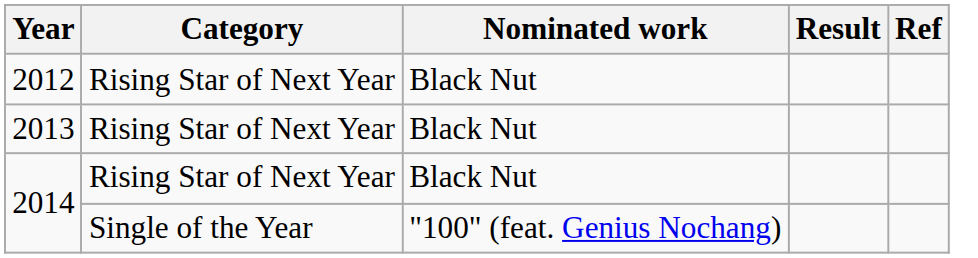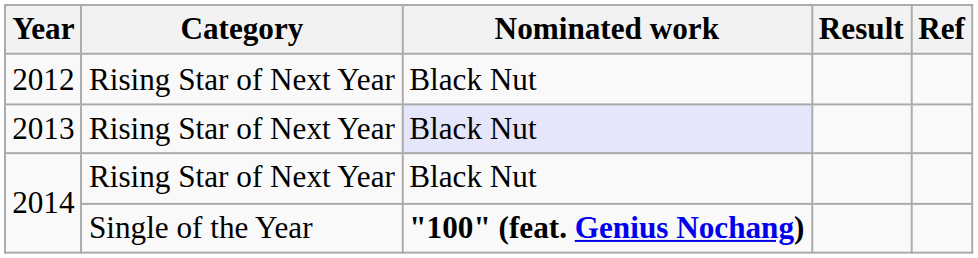2013 | Nominated work: no background -> lavender background
2014 / Single of the Year | Nominated work: normal -> bold
